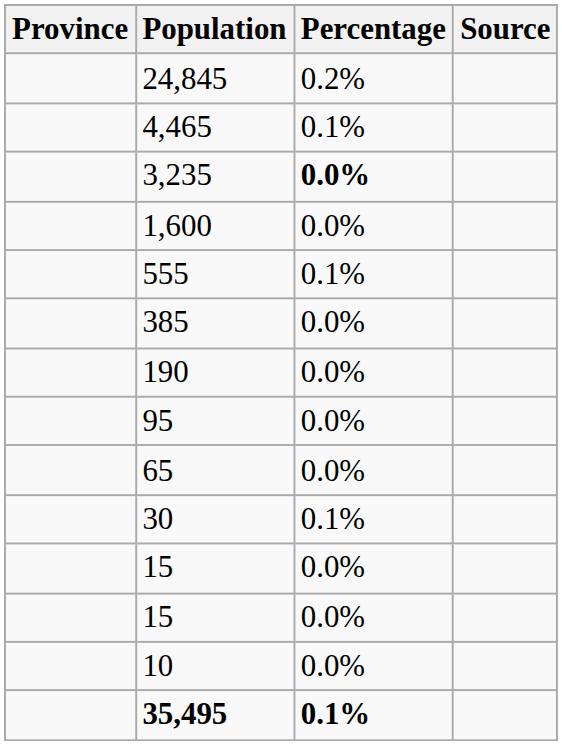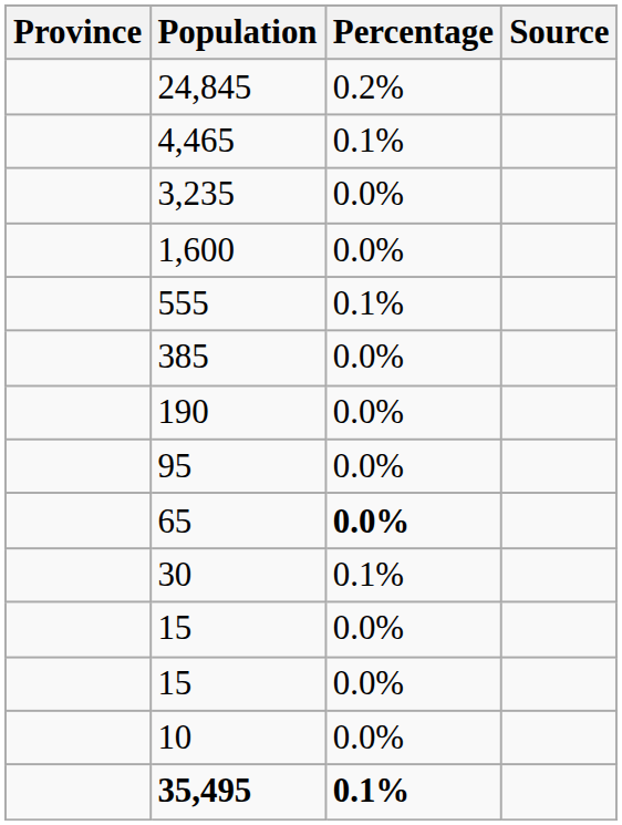3,235 | Percentage: bold -> normal
65 | Percentage: normal -> bold
